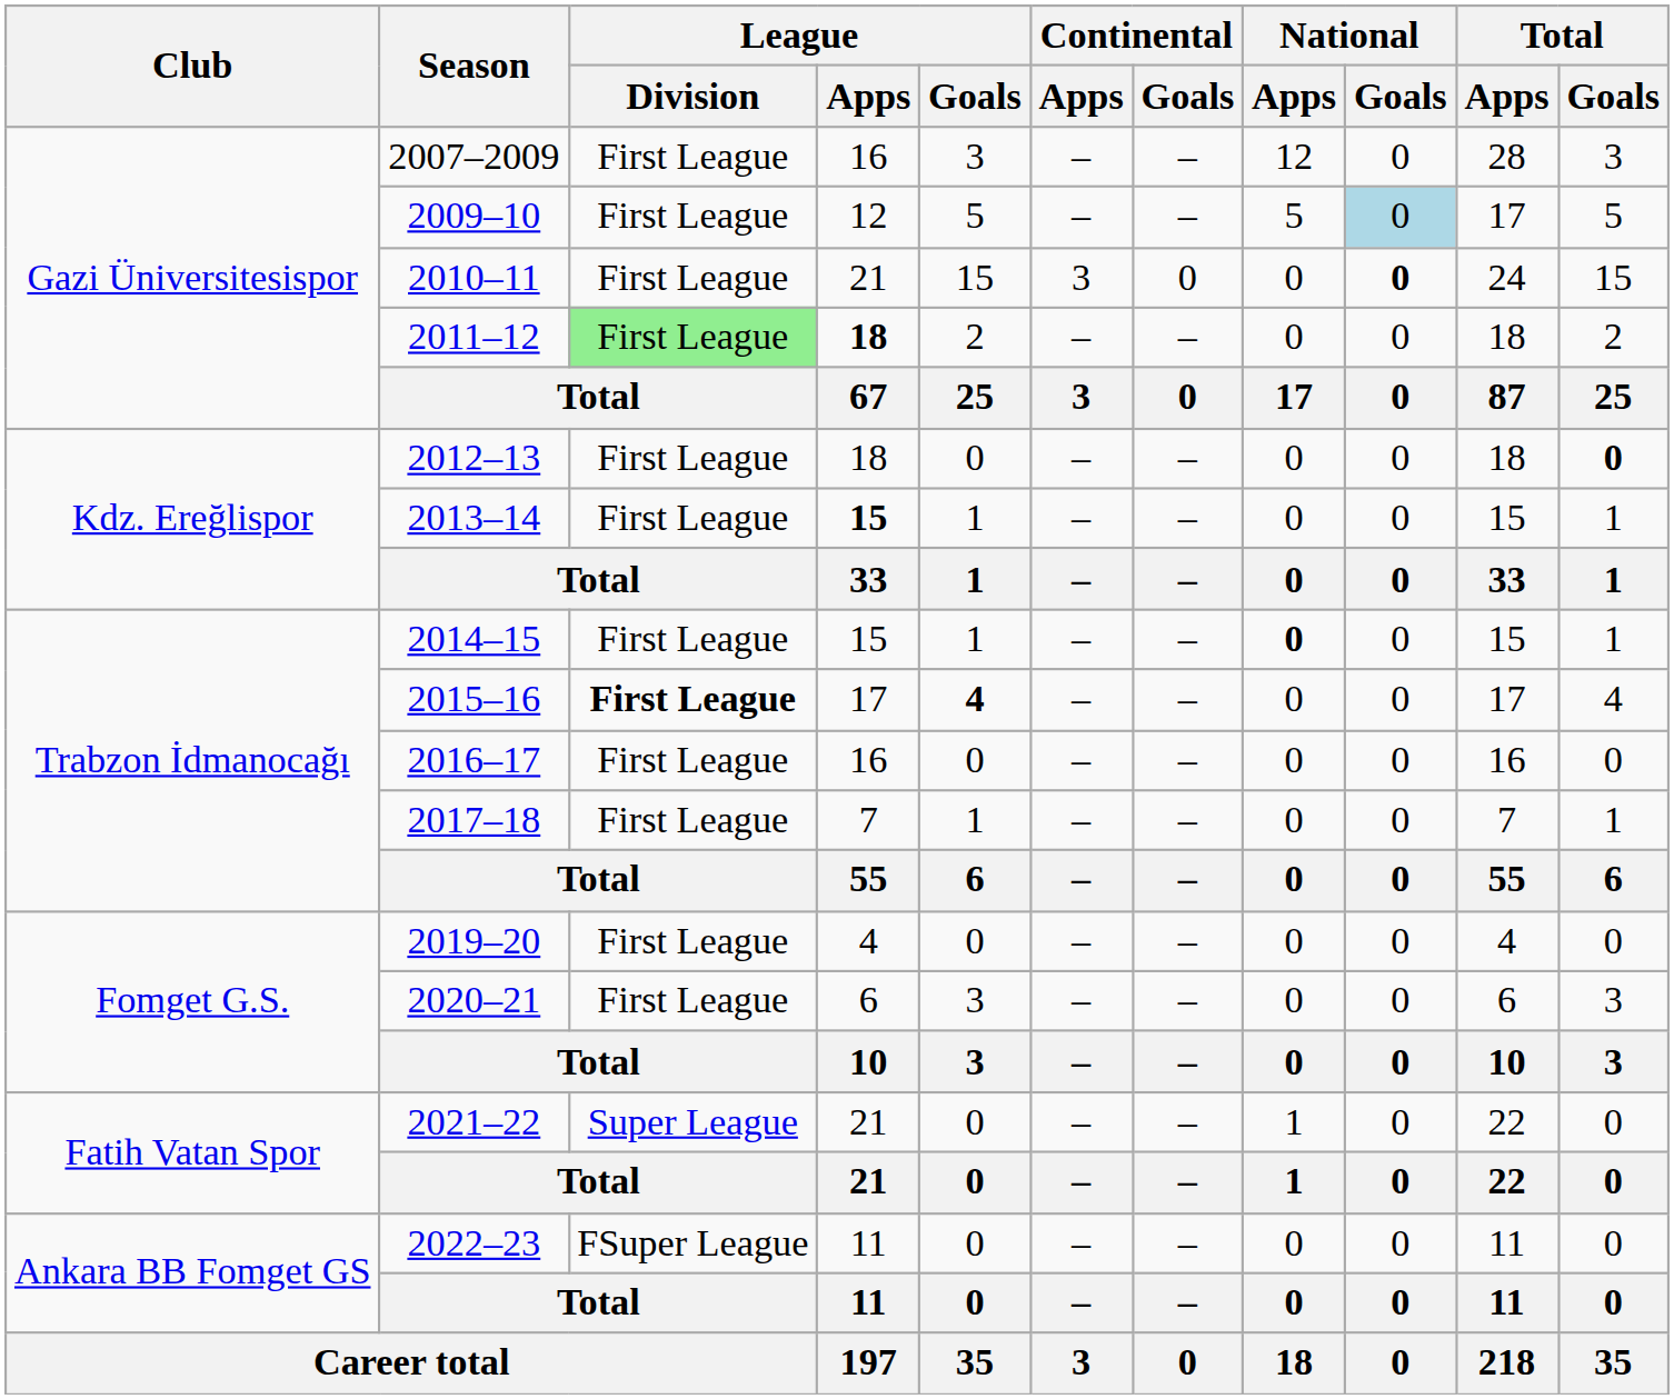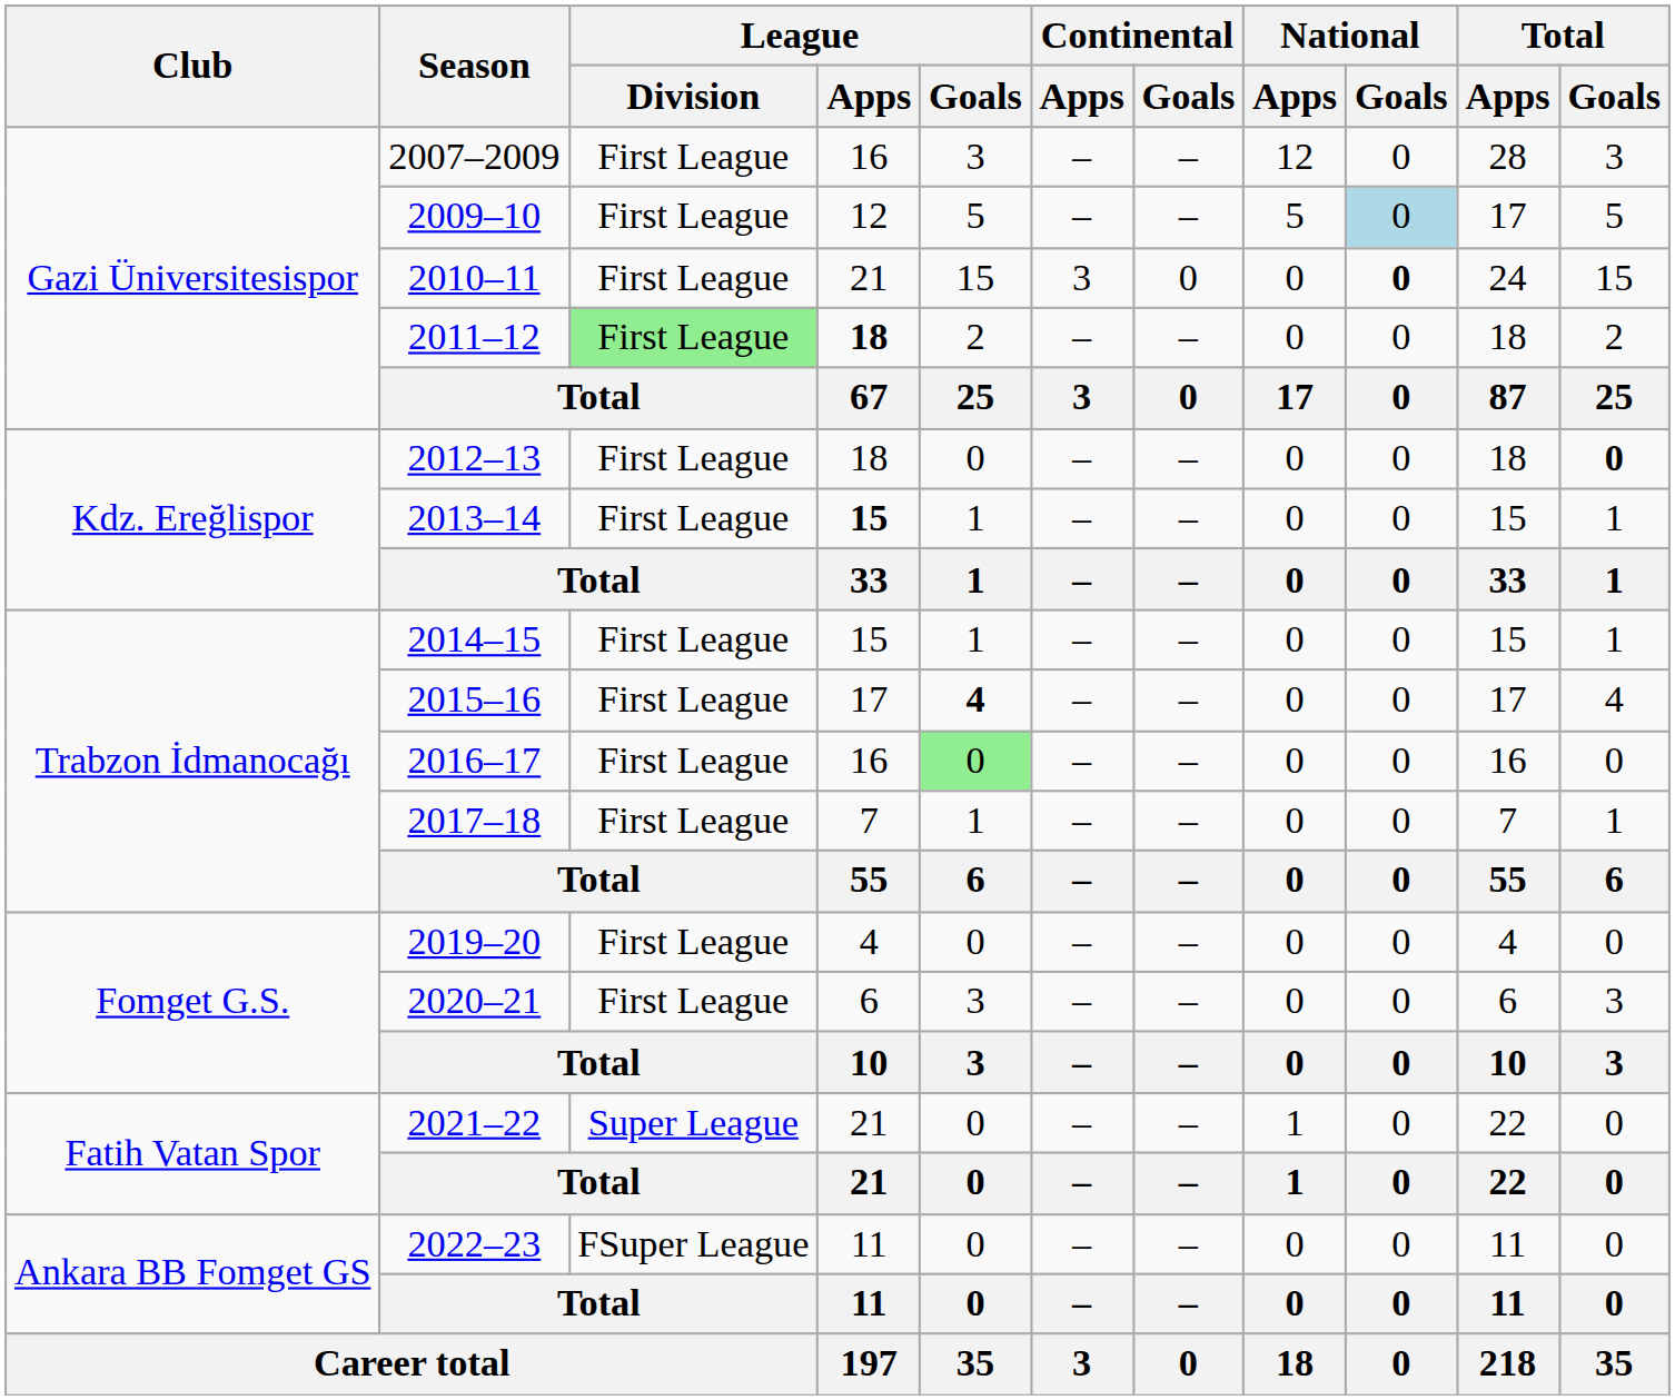2014–15 | National / Apps: bold -> normal
2015–16 | League / Division: bold -> normal
2016–17 | League / Goals: no background -> lightgreen background
